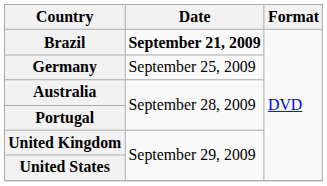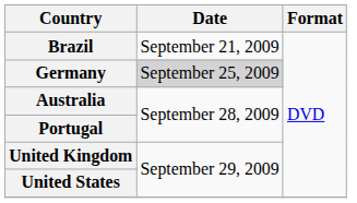Brazil | Date: bold -> normal
Germany | Date: no background -> lightgrey background
